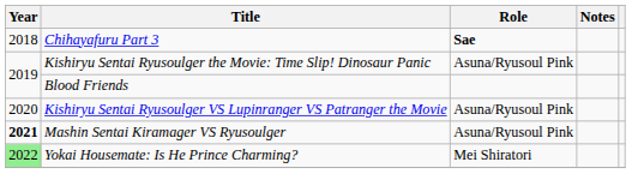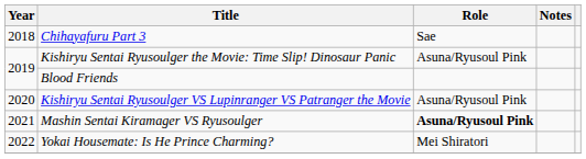Chihayafuru Part 3 | Role: bold -> normal
Mashin Sentai Kiramager VS Ryusoulger | Year: bold -> normal
Mashin Sentai Kiramager VS Ryusoulger | Role: normal -> bold
Yokai Housemate: Is He Prince Charming? | Year: lightgreen background -> no background
